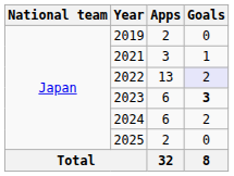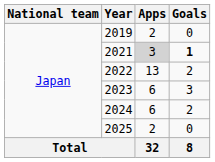2021 | Apps: no background -> lightgrey background
2021 | Goals: normal -> bold
2022 | Goals: lavender background -> no background
2023 | Goals: bold -> normal
